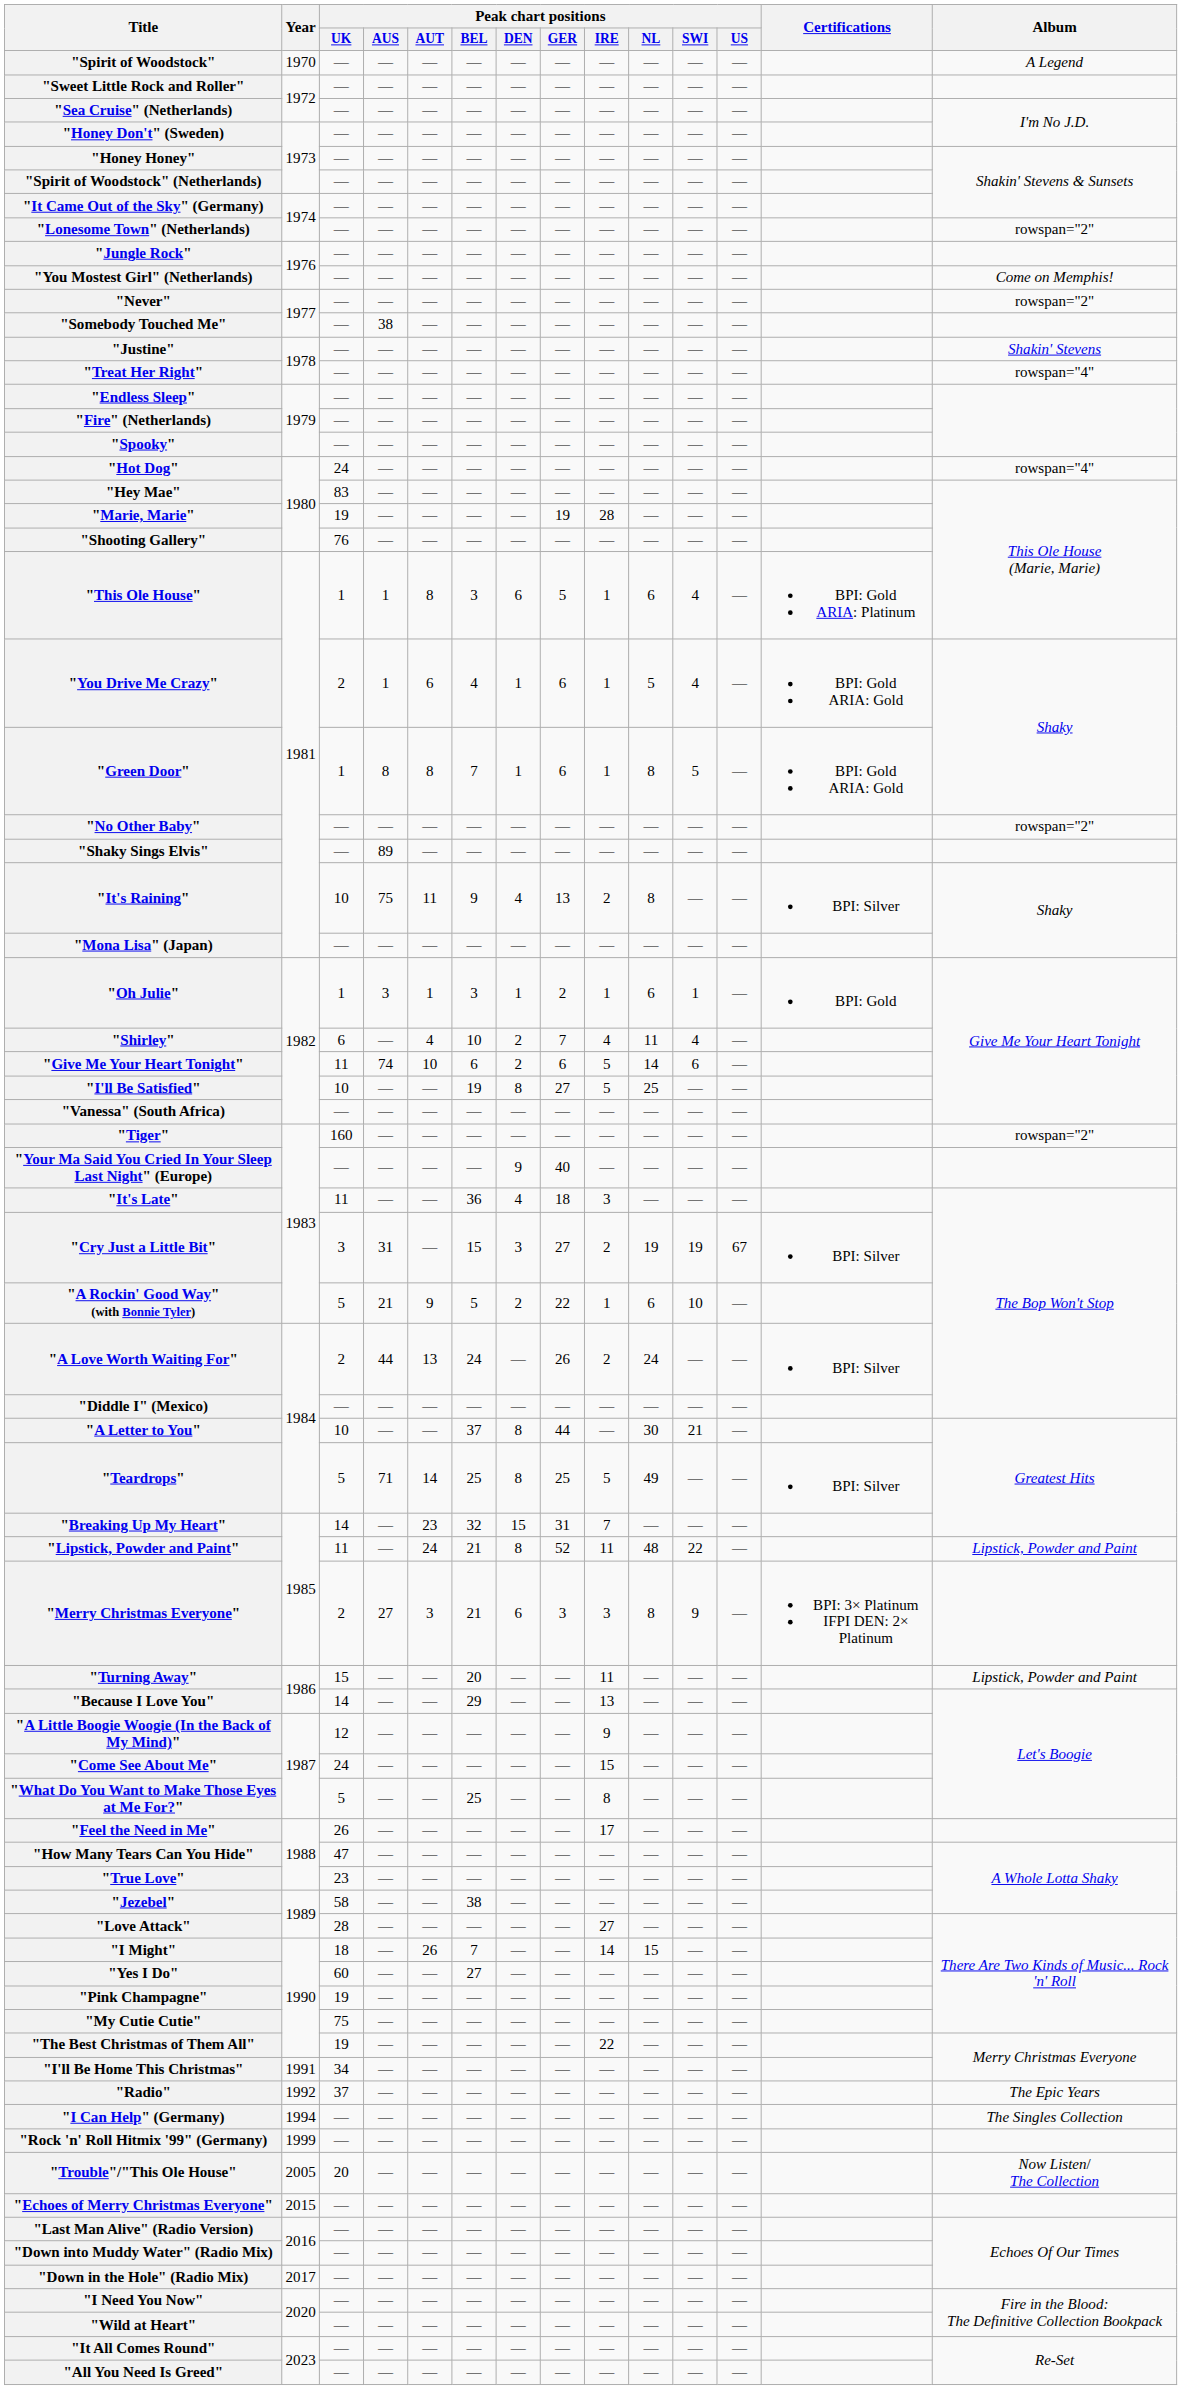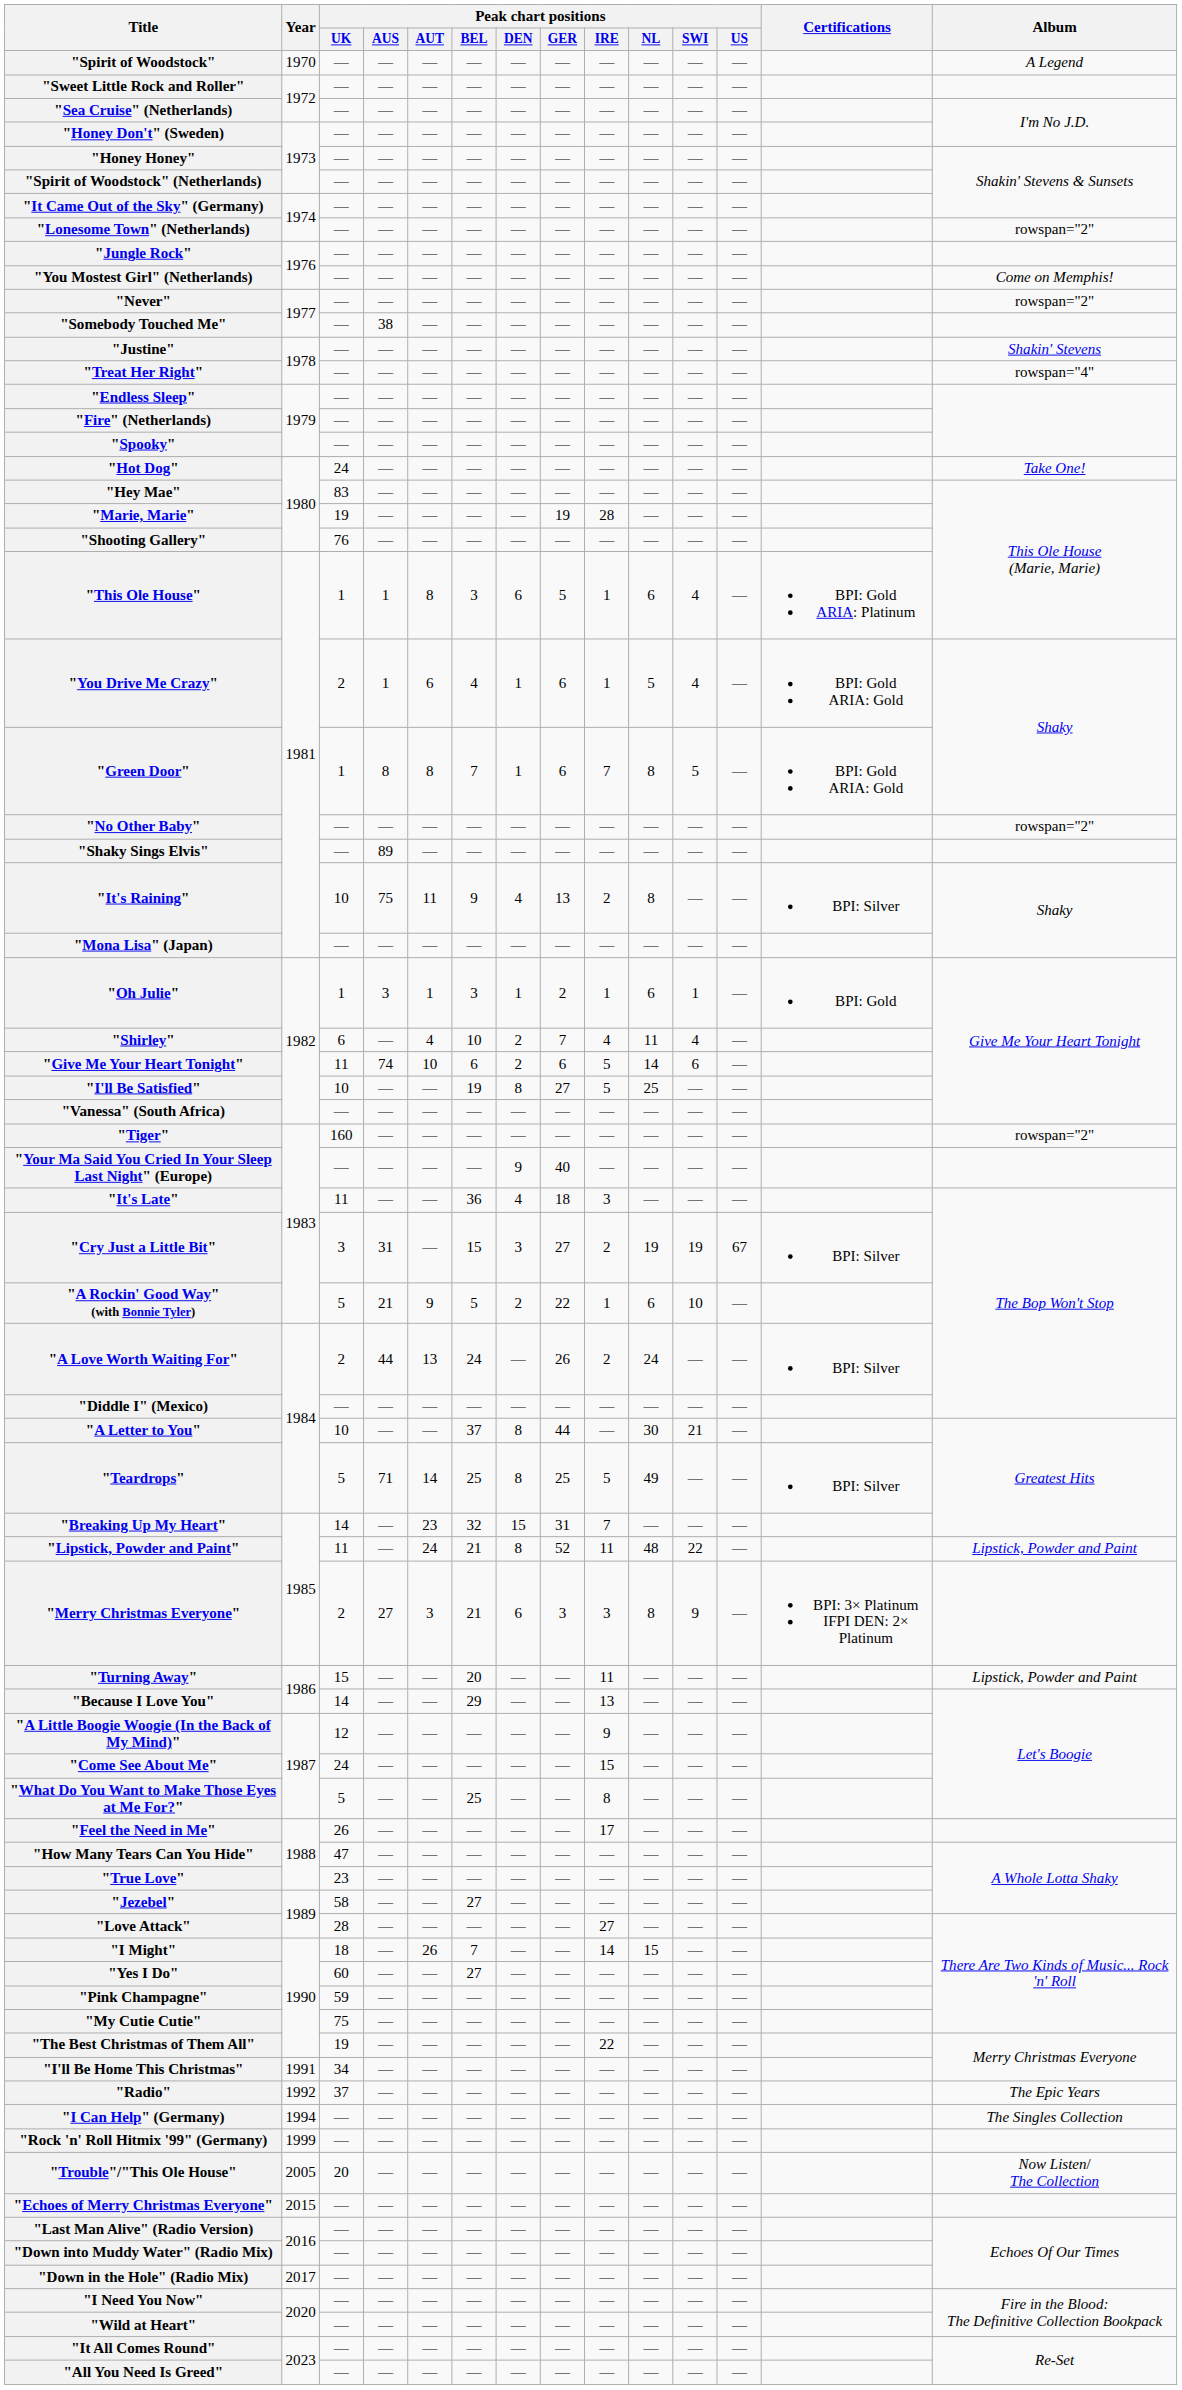"Hot Dog" | Album: rowspan="4" -> Take One!
"Green Door" | Peak chart positions / IRE: 1 -> 7
"Jezebel" | Peak chart positions / BEL: 38 -> 27
"Pink Champagne" | Peak chart positions / UK: 19 -> 59
